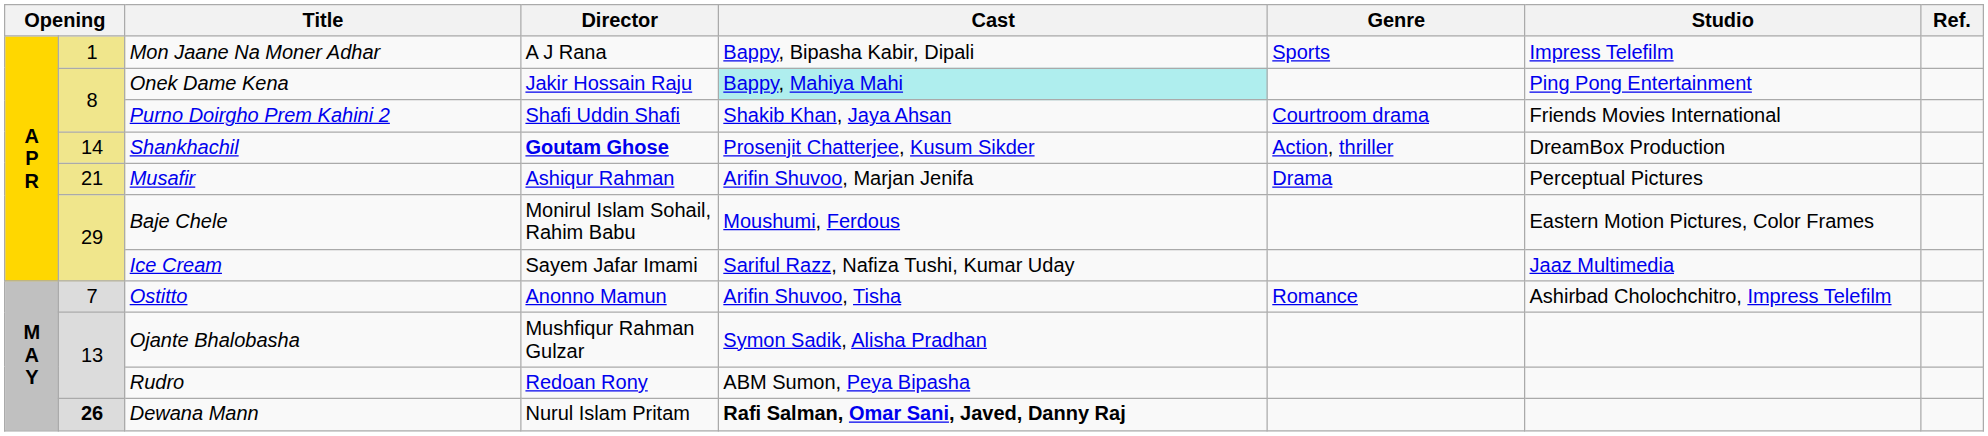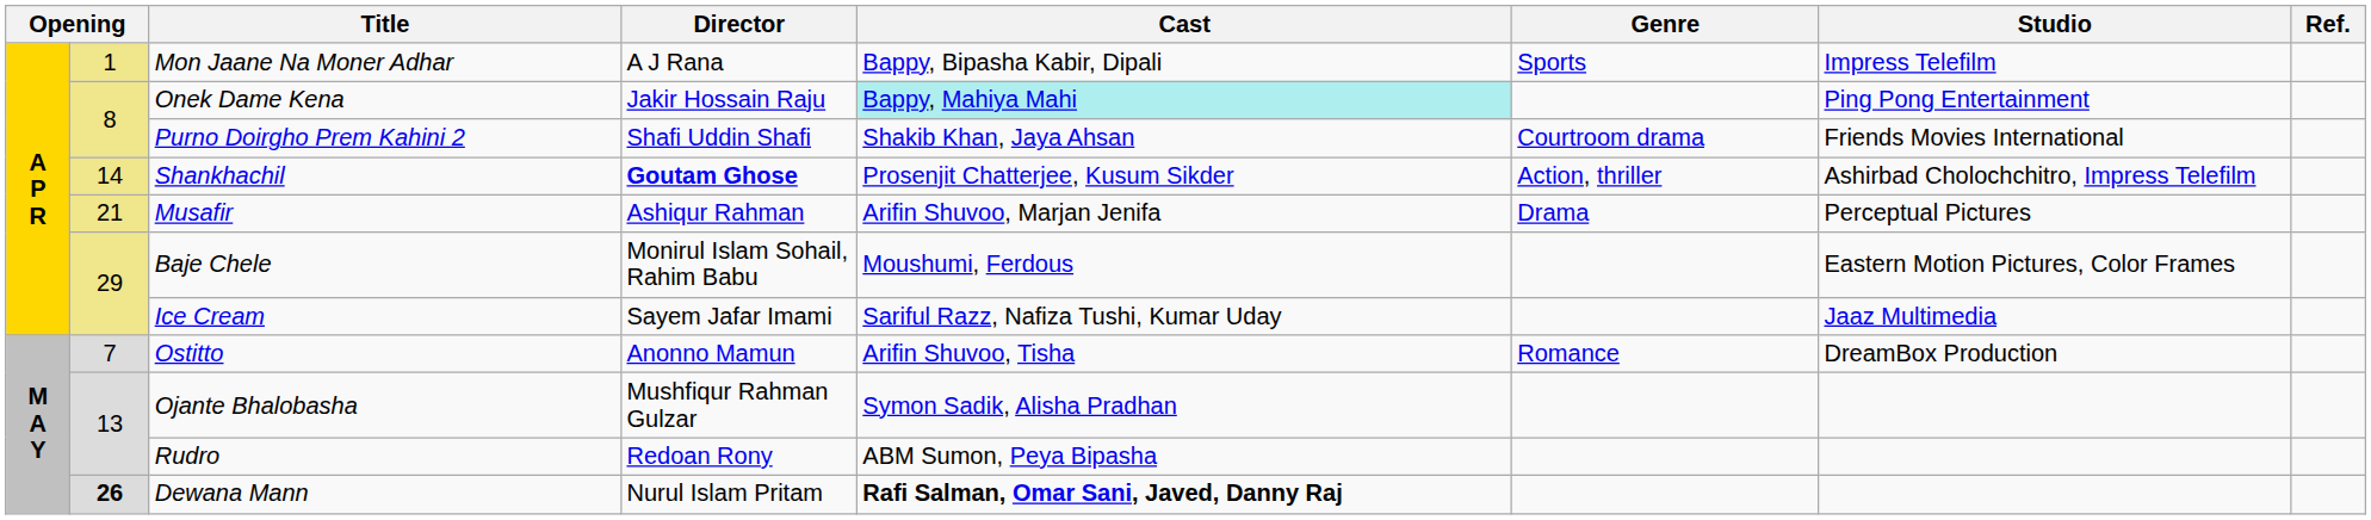Shankhachil | Studio: DreamBox Production -> Ashirbad Cholochchitro, Impress Telefilm
Ostitto | Studio: Ashirbad Cholochchitro, Impress Telefilm -> DreamBox Production
